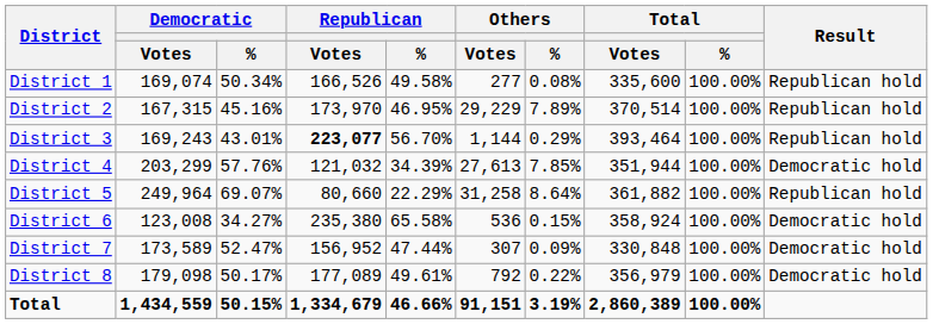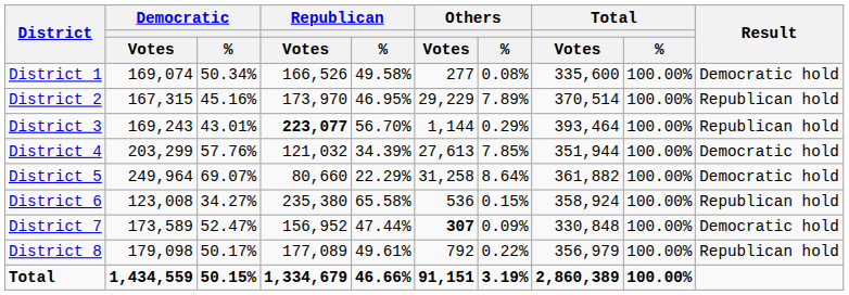District 1 | Result: Republican hold -> Democratic hold
District 5 | Result: Republican hold -> Democratic hold
District 6 | Result: Democratic hold -> Republican hold
District 7 | Others / Votes: normal -> bold
District 8 | Result: Democratic hold -> Republican hold
